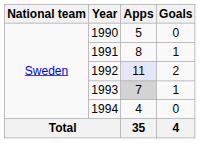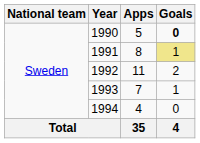1990 | Goals: normal -> bold
1991 | Goals: no background -> khaki background
1992 | Apps: lavender background -> no background
1993 | Apps: lightgrey background -> no background
